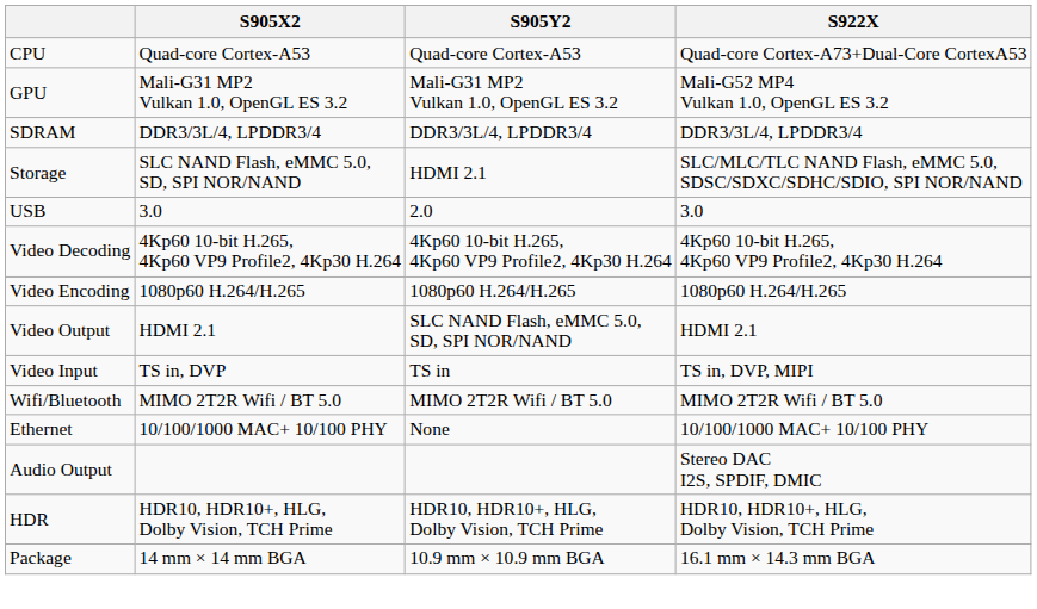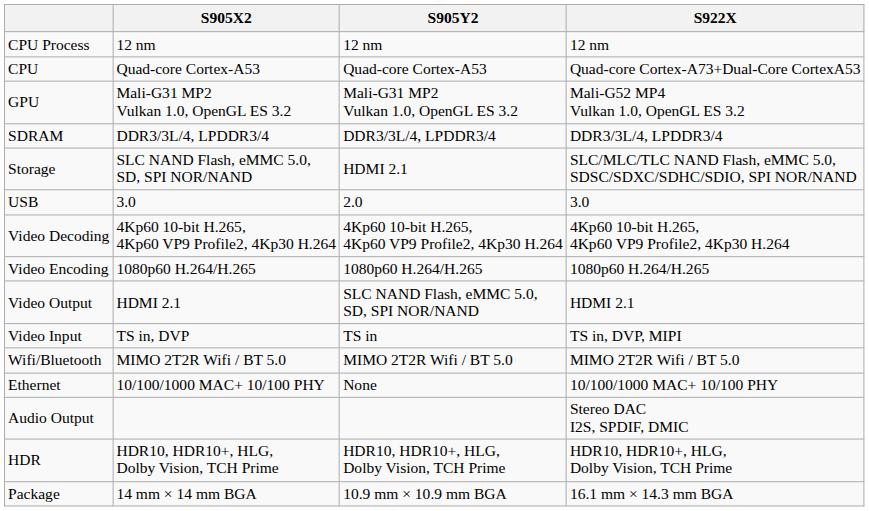+ row: CPU Process | 12 nm | 12 nm | 12 nm
